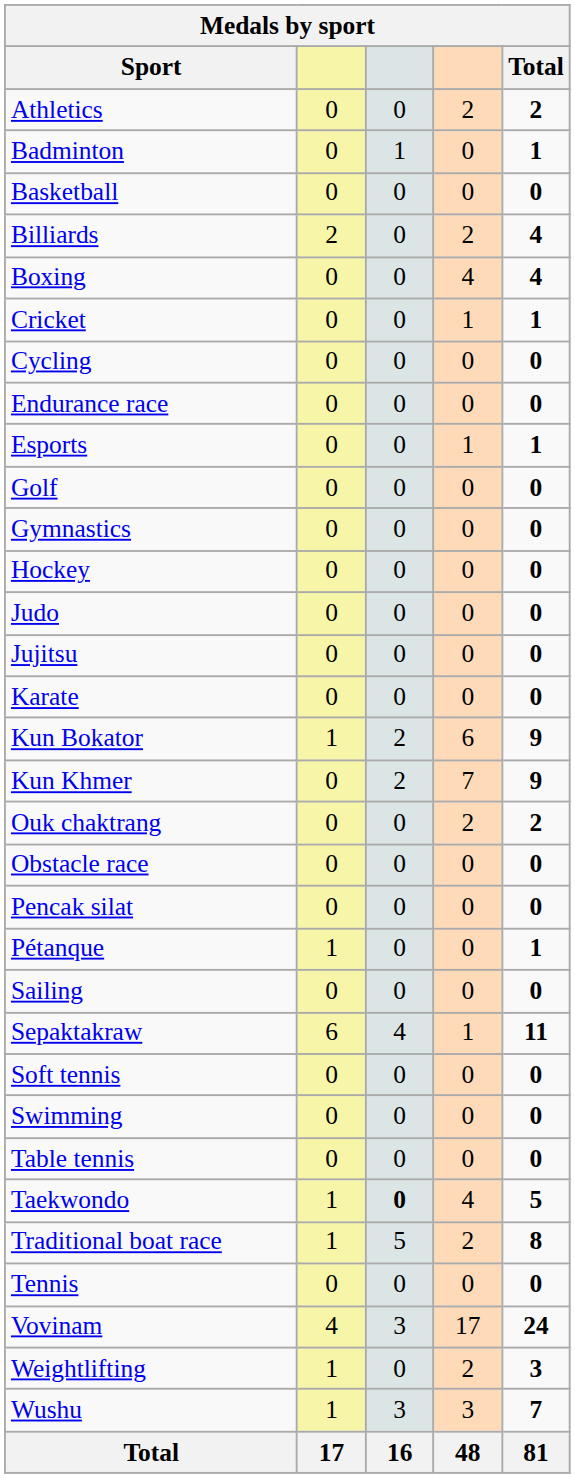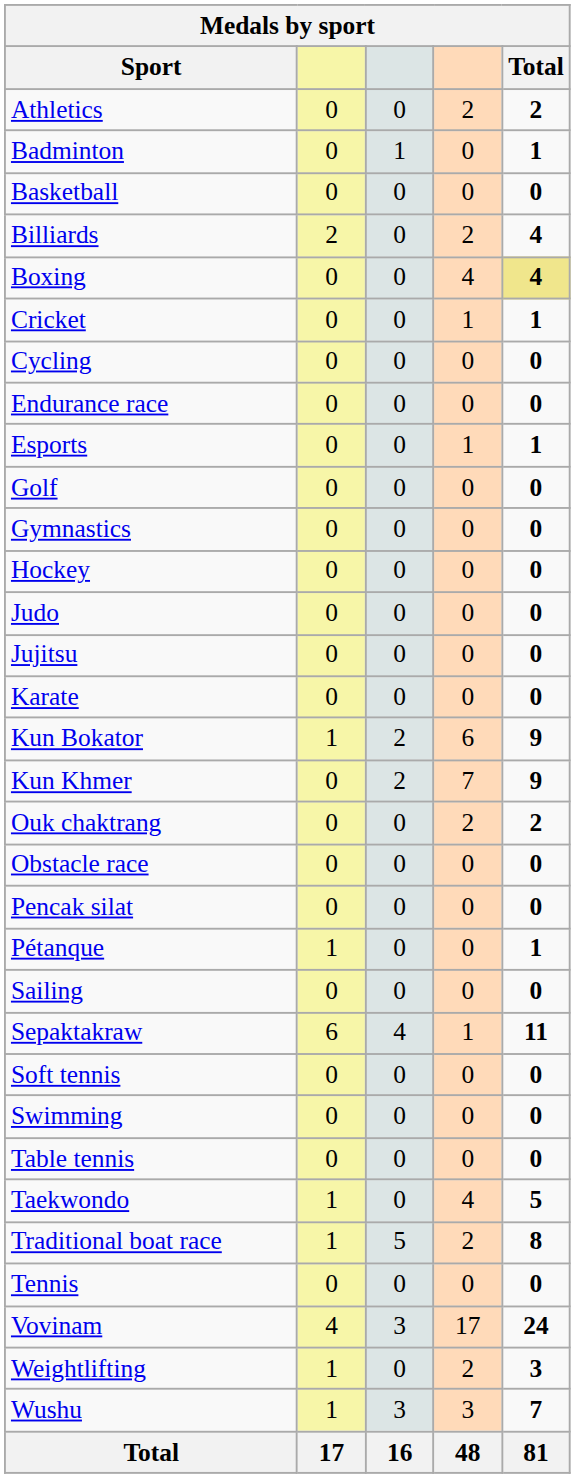Boxing | Total: no background -> khaki background
Taekwondo | column 3: bold -> normal
